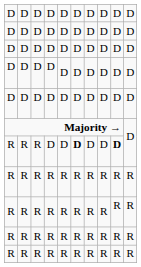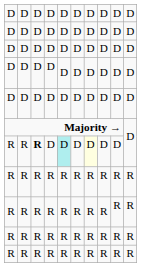R / D | column 3: normal -> bold
R / D | column 5: no background -> paleturquoise background
R / D | column 6: bold -> normal
R / D | column 7: no background -> lightyellow background
R / D | column 9: bold -> normal
